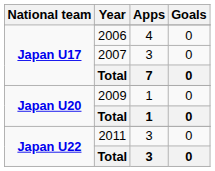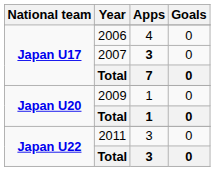2007 | Apps: normal -> bold
